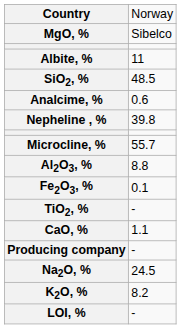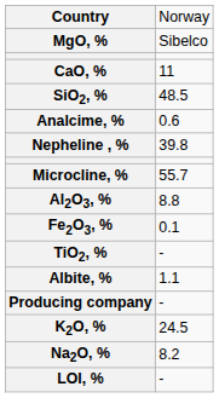row 4 | column 1: Albite, % -> CaO, %
row 13 | column 1: CaO, % -> Albite, %
row 15 | column 1: Na2O, % -> K2O, %
row 16 | column 1: K2O, % -> Na2O, %
